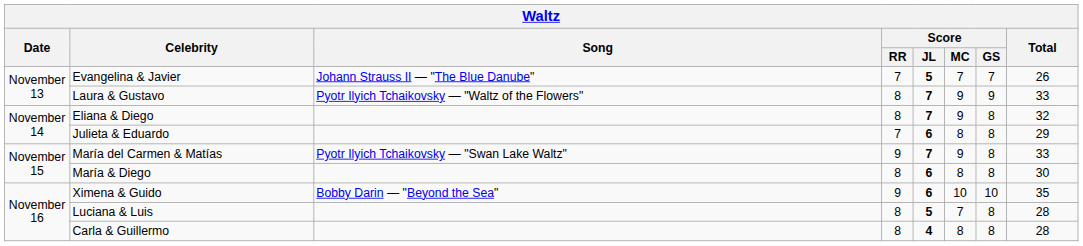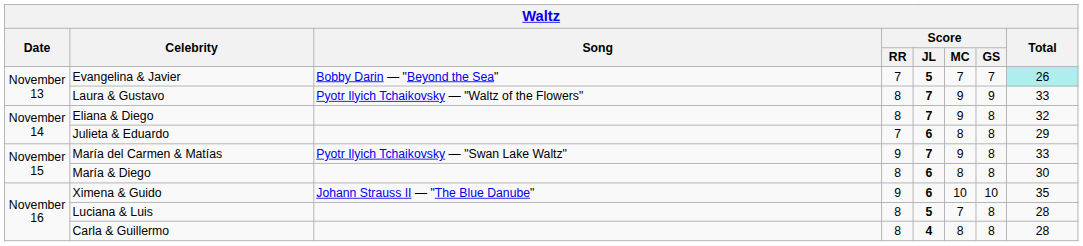Evangelina & Javier | Song: Johann Strauss II — "The Blue Danube" -> Bobby Darin — "Beyond the Sea"
Evangelina & Javier | Total: no background -> paleturquoise background
Ximena & Guido | Song: Bobby Darin — "Beyond the Sea" -> Johann Strauss II — "The Blue Danube"
